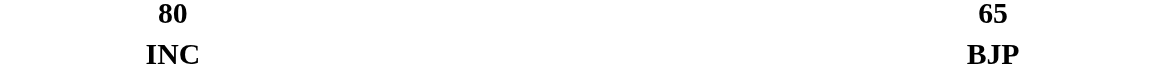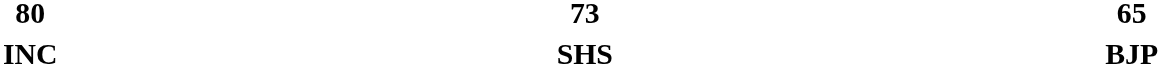+ column: 73 | SHS
